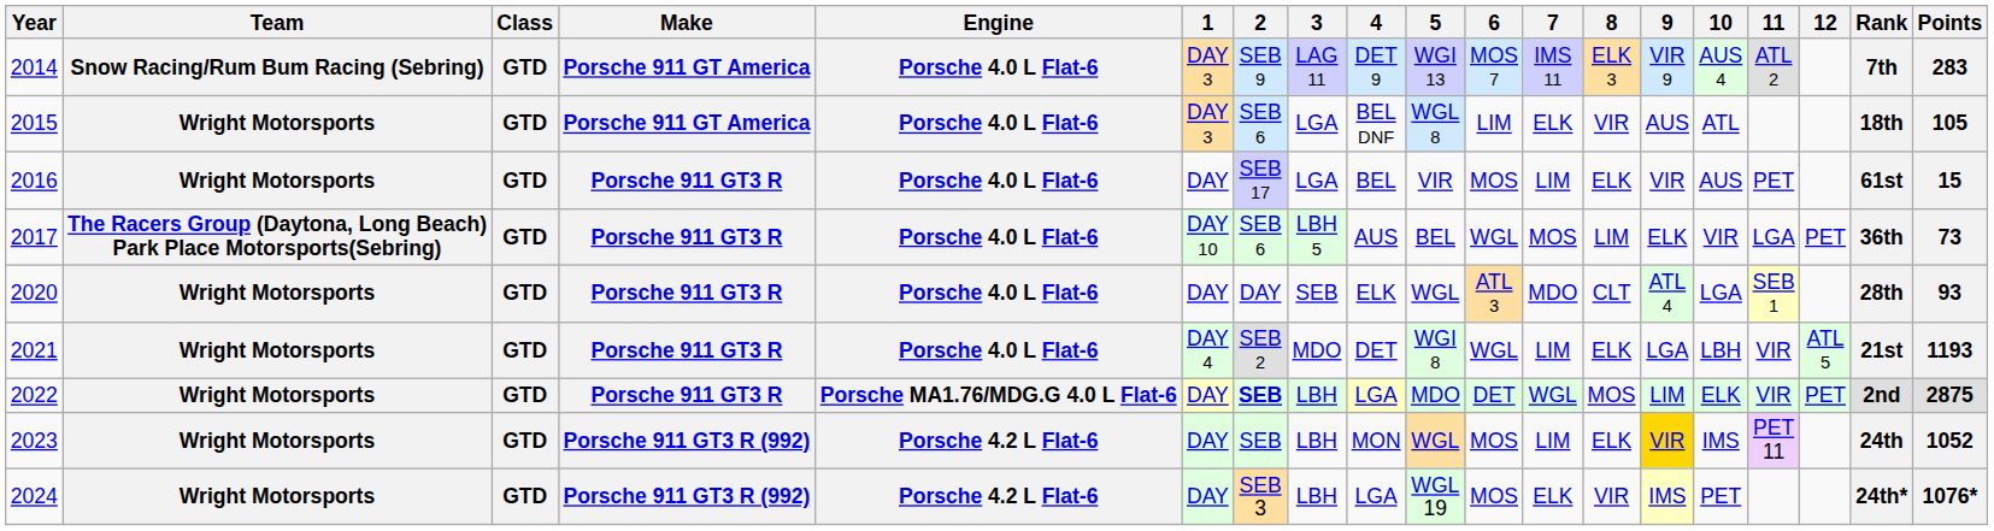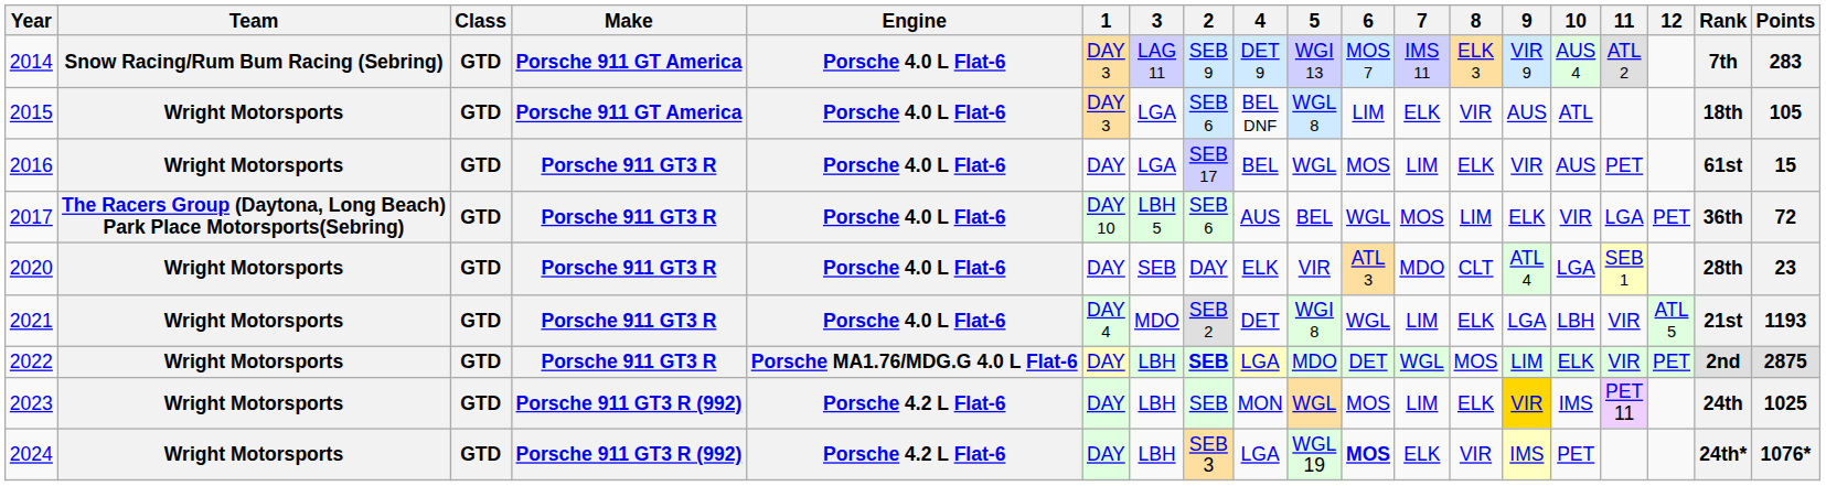columns swapped: 2 <-> 3
2016 | 5: VIR -> WGL
2017 | Points: 73 -> 72
2020 | 5: WGL -> VIR
2020 | Points: 93 -> 23
2023 | Points: 1052 -> 1025
2024 | 6: normal -> bold
